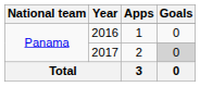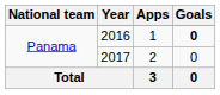2016 | Goals: normal -> bold
2017 | Goals: lightgrey background -> no background
